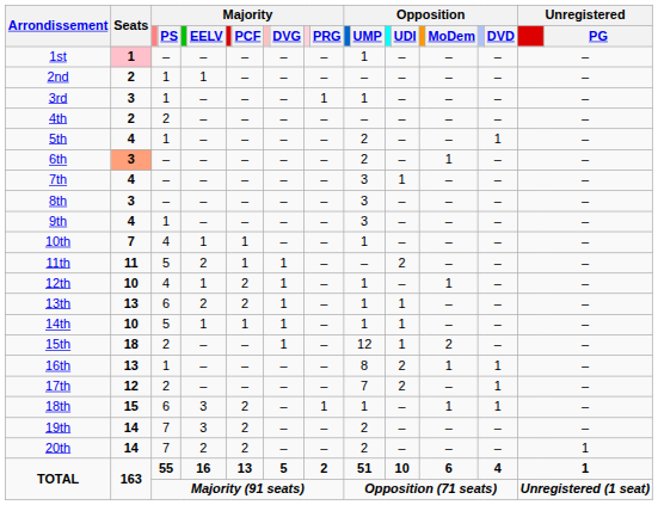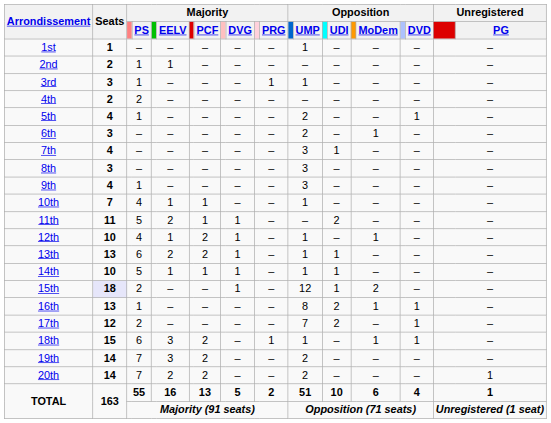1st | Seats: pink background -> no background
6th | Seats: lightsalmon background -> no background
15th | Seats: no background -> lavender background
